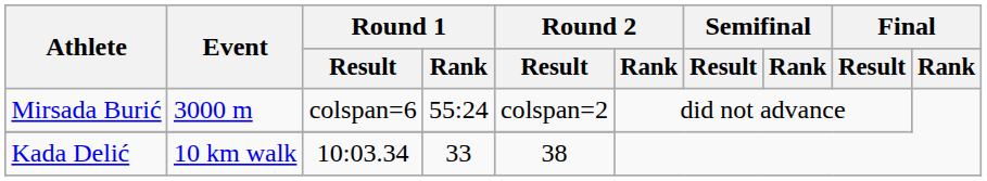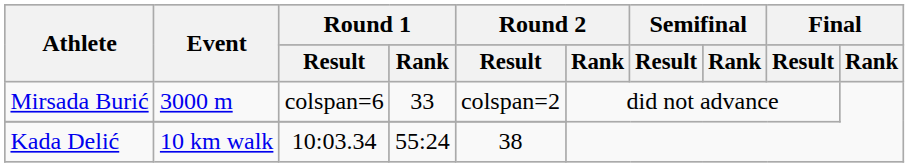Mirsada Burić | Round 1 / Rank: 55:24 -> 33
Kada Delić | Round 1 / Rank: 33 -> 55:24
